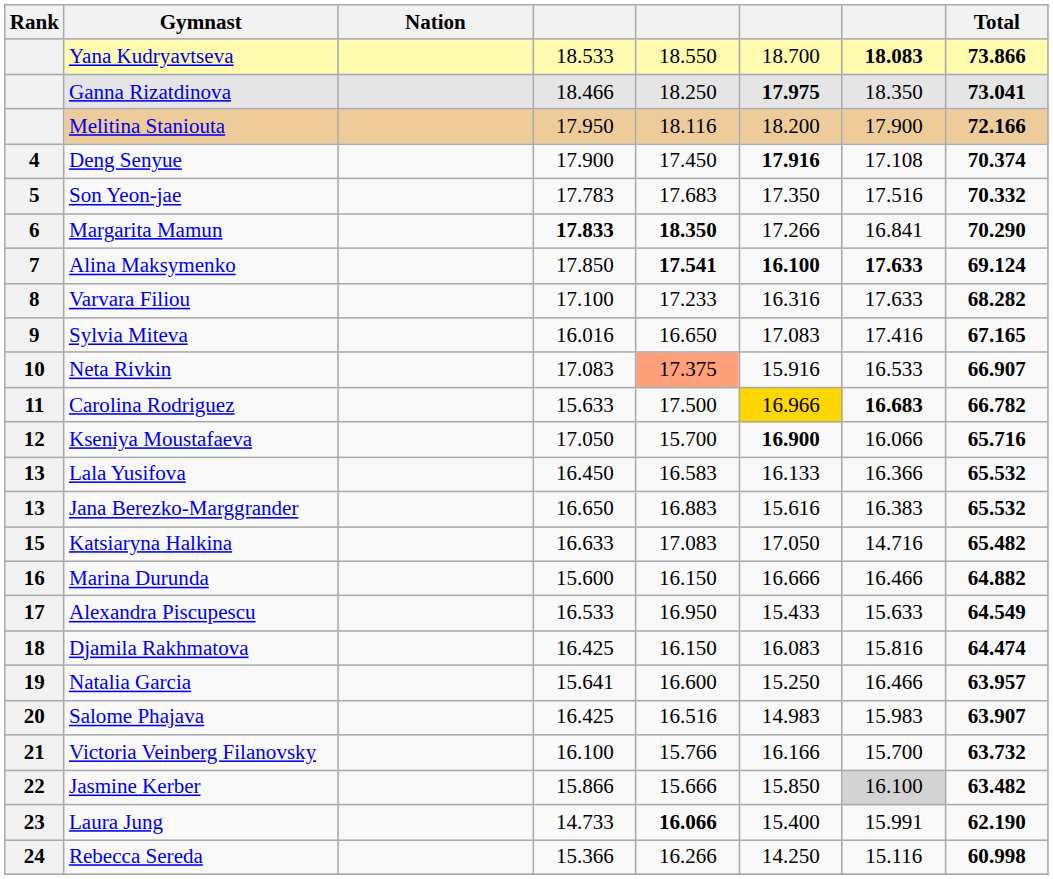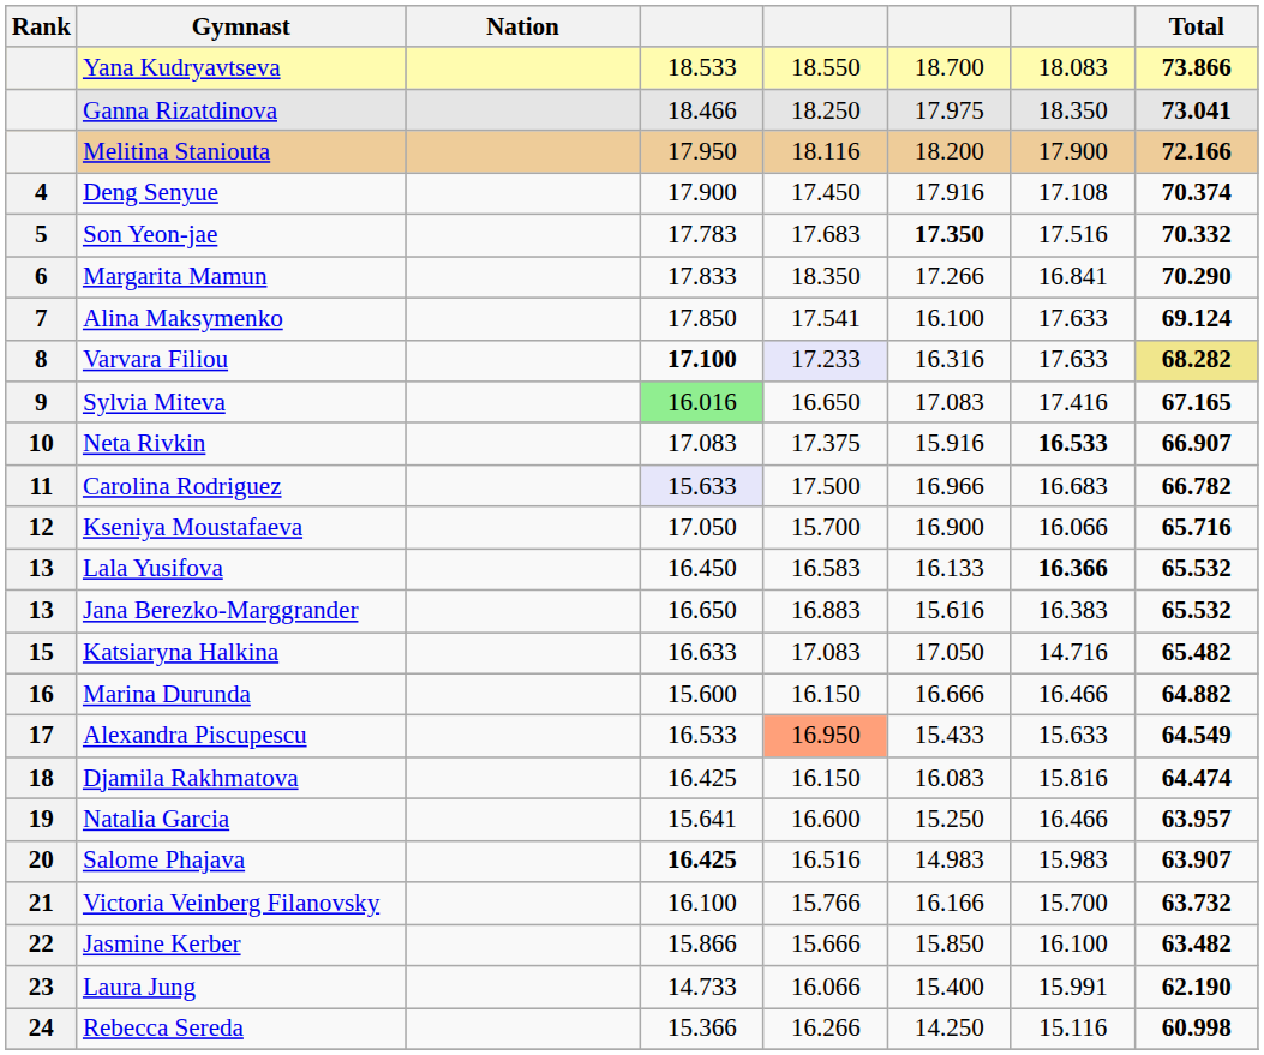Yana Kudryavtseva | column 7: bold -> normal
Ganna Rizatdinova | column 6: bold -> normal
Deng Senyue | column 6: bold -> normal
Son Yeon-jae | column 6: normal -> bold
Margarita Mamun | column 4: bold -> normal
Margarita Mamun | column 5: bold -> normal
Alina Maksymenko | column 5: bold -> normal
Alina Maksymenko | column 6: bold -> normal
Alina Maksymenko | column 7: bold -> normal
Varvara Filiou | column 4: normal -> bold
Varvara Filiou | column 5: no background -> lavender background
Varvara Filiou | Total: no background -> khaki background
Sylvia Miteva | column 4: no background -> lightgreen background
Neta Rivkin | column 5: lightsalmon background -> no background
Neta Rivkin | column 7: normal -> bold
Carolina Rodriguez | column 4: no background -> lavender background
Carolina Rodriguez | column 6: gold background -> no background
Carolina Rodriguez | column 7: bold -> normal
Kseniya Moustafaeva | column 6: bold -> normal
Lala Yusifova | column 7: normal -> bold
Alexandra Piscupescu | column 5: no background -> lightsalmon background
Salome Phajava | column 4: normal -> bold
Jasmine Kerber | column 7: lightgrey background -> no background
Laura Jung | column 5: bold -> normal
